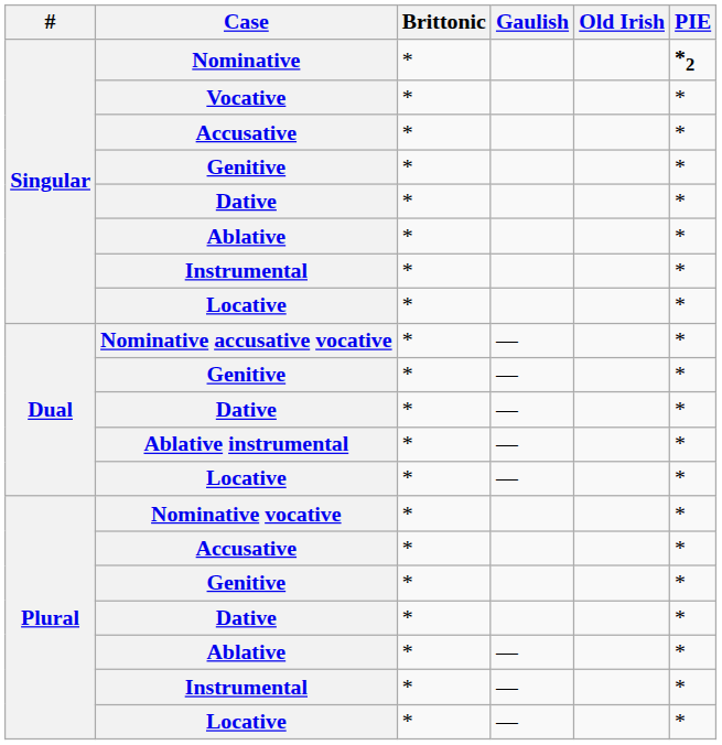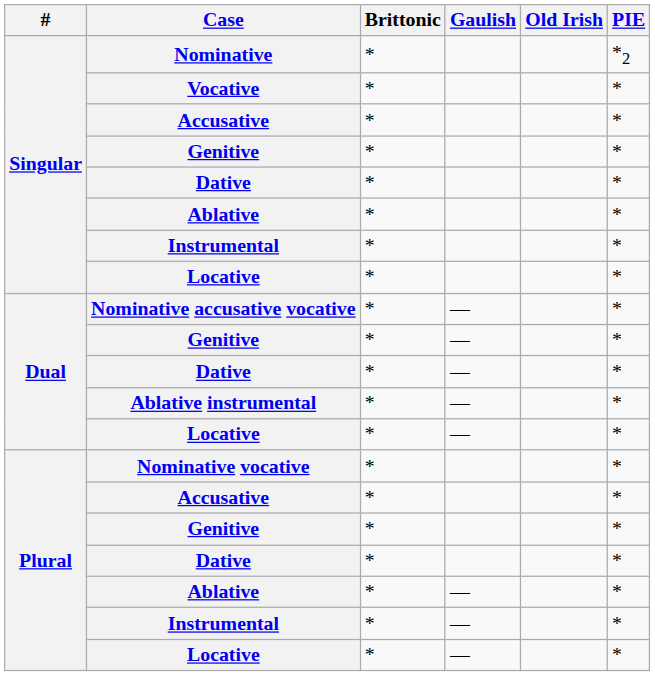Nominative | PIE: bold -> normal
